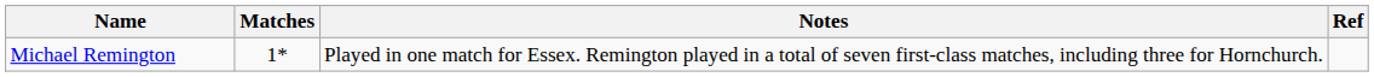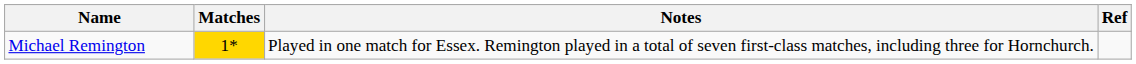row 2 | Matches: no background -> gold background
